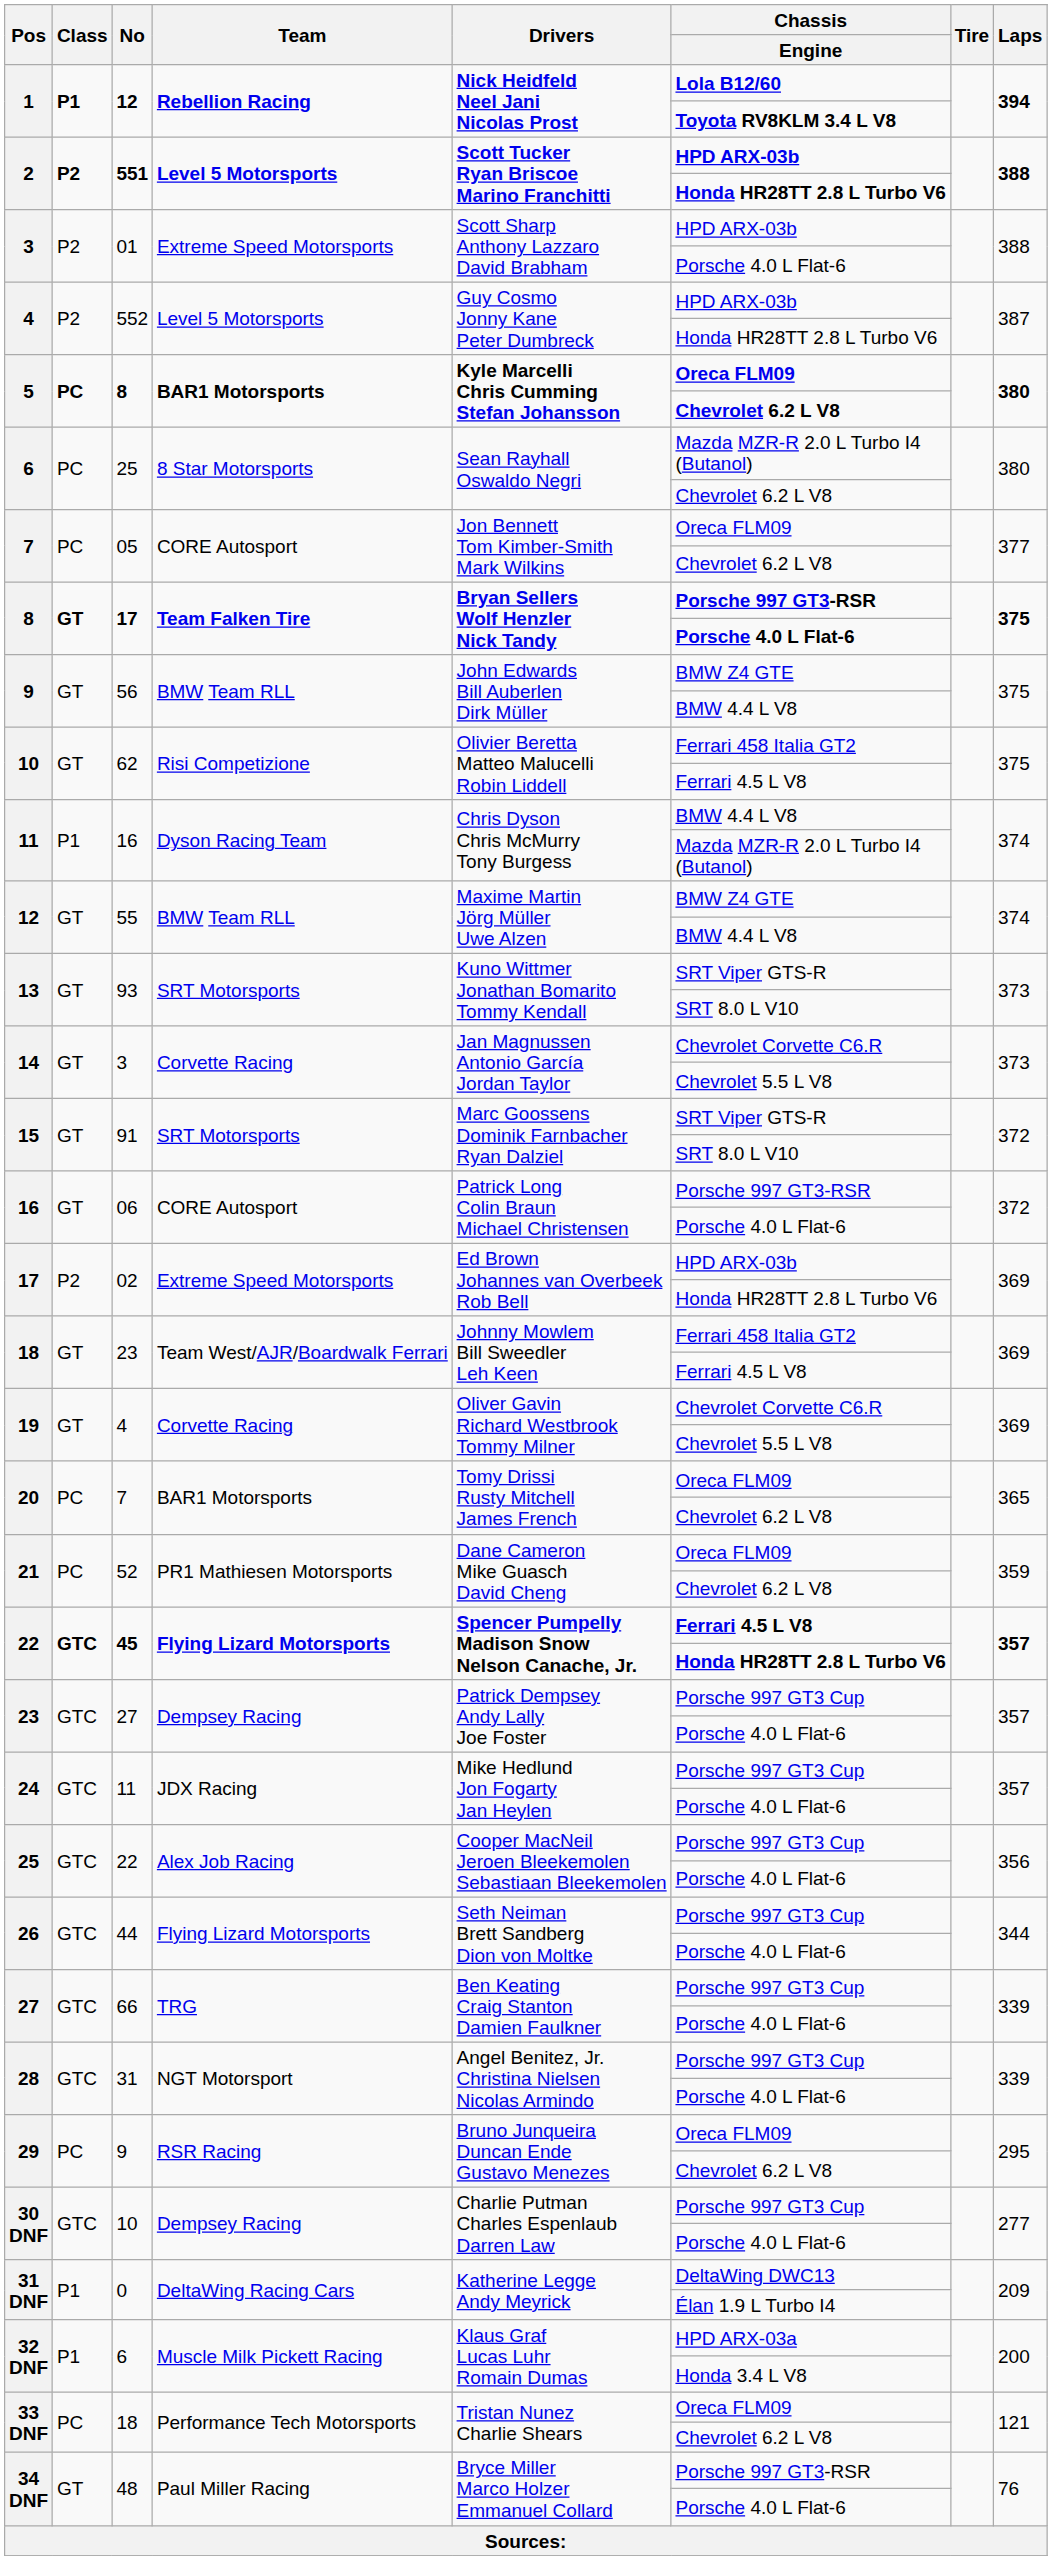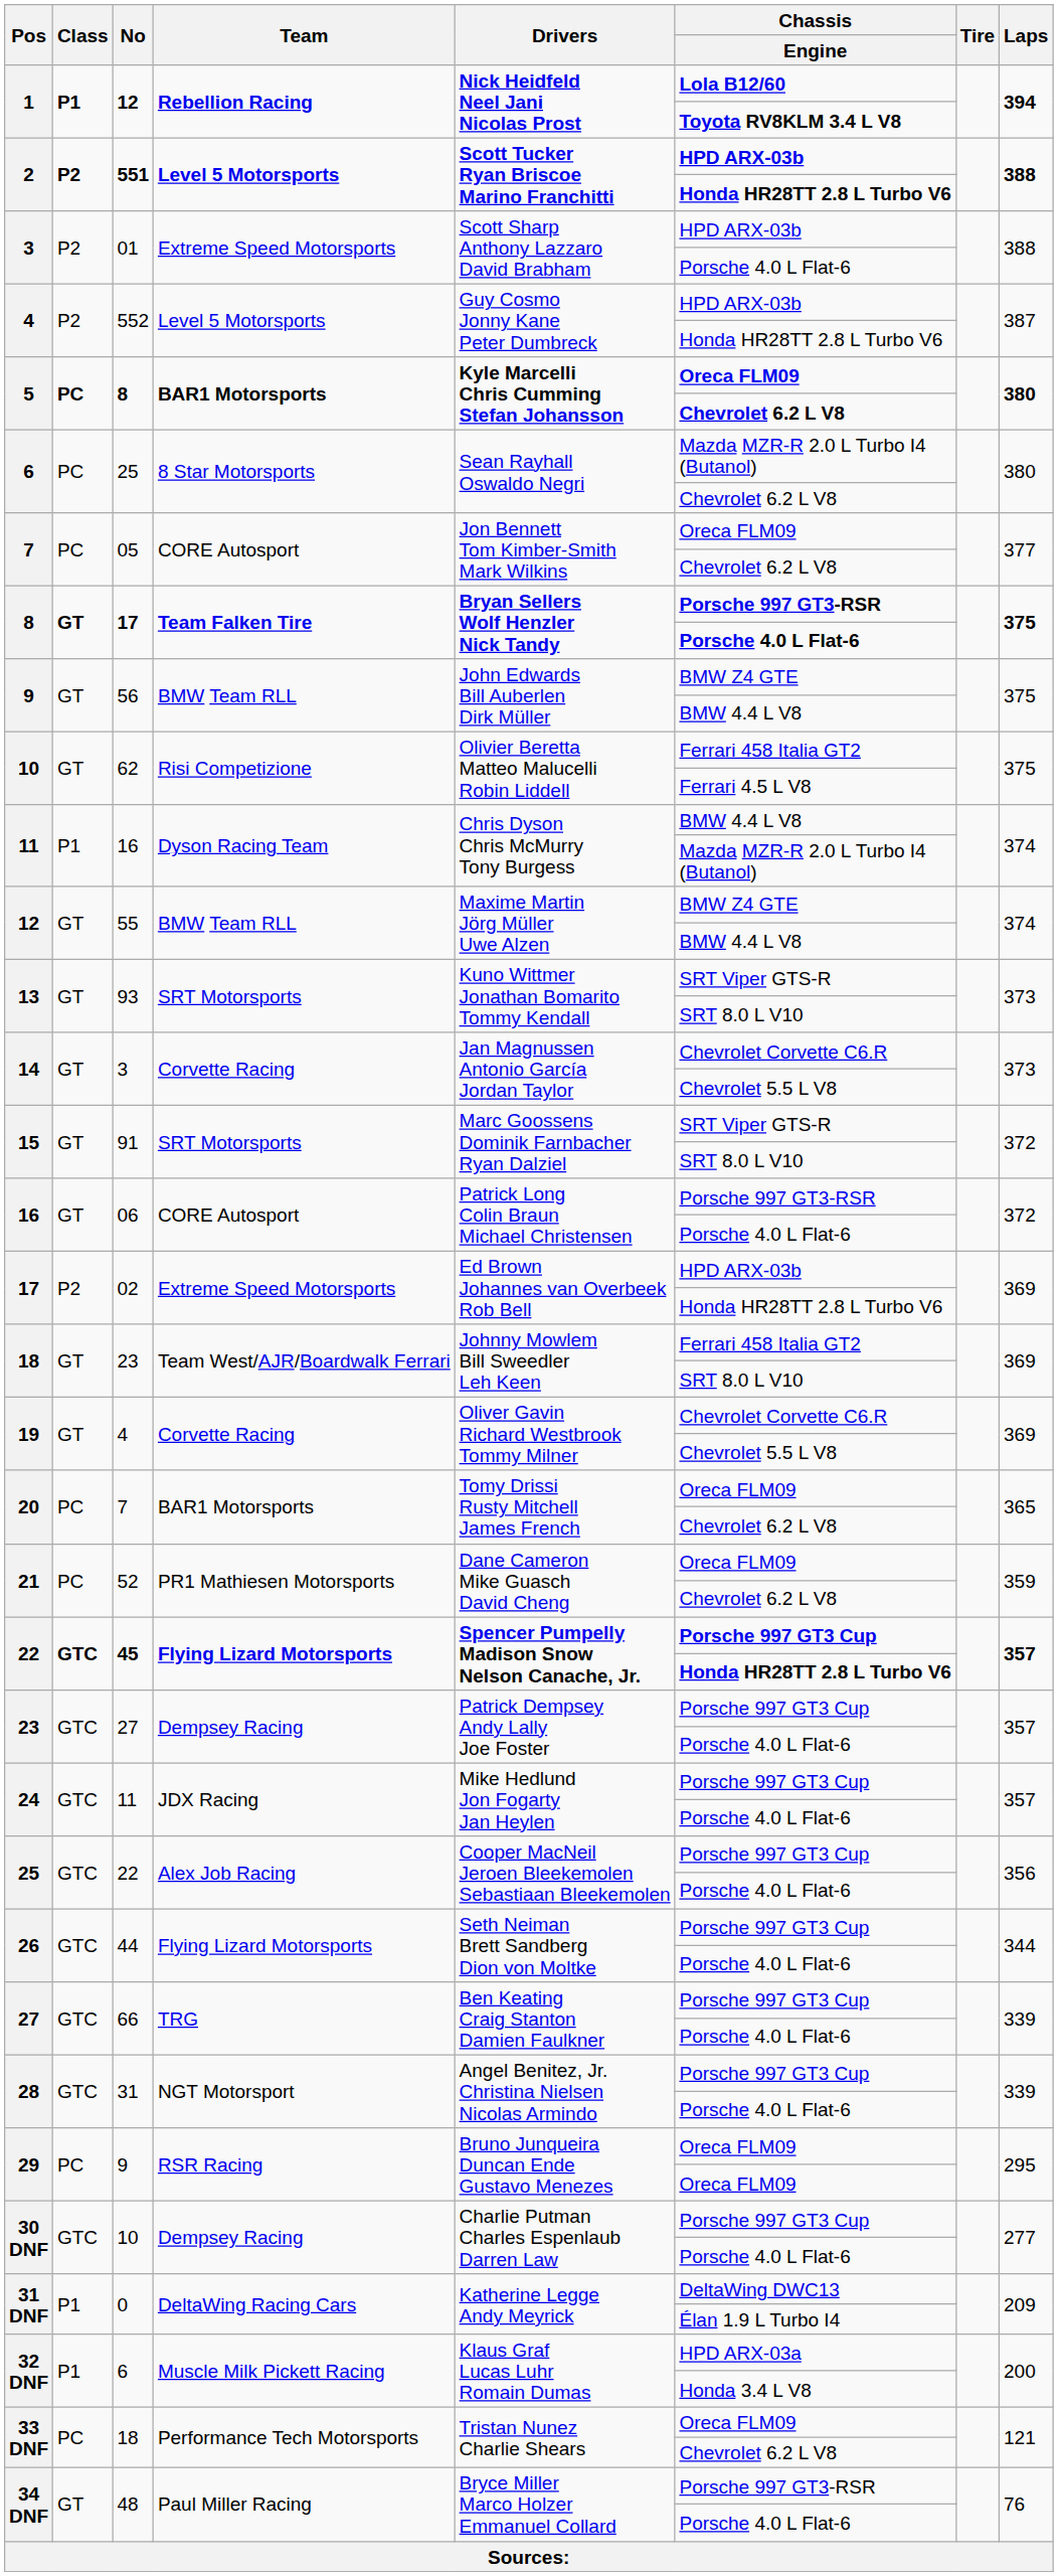row 38 | Chassis / Engine: Ferrari 4.5 L V8 -> SRT 8.0 L V10
row 45 | Chassis / Engine: Ferrari 4.5 L V8 -> Porsche 997 GT3 Cup
row 60 | Chassis / Engine: Chevrolet 6.2 L V8 -> Oreca FLM09
